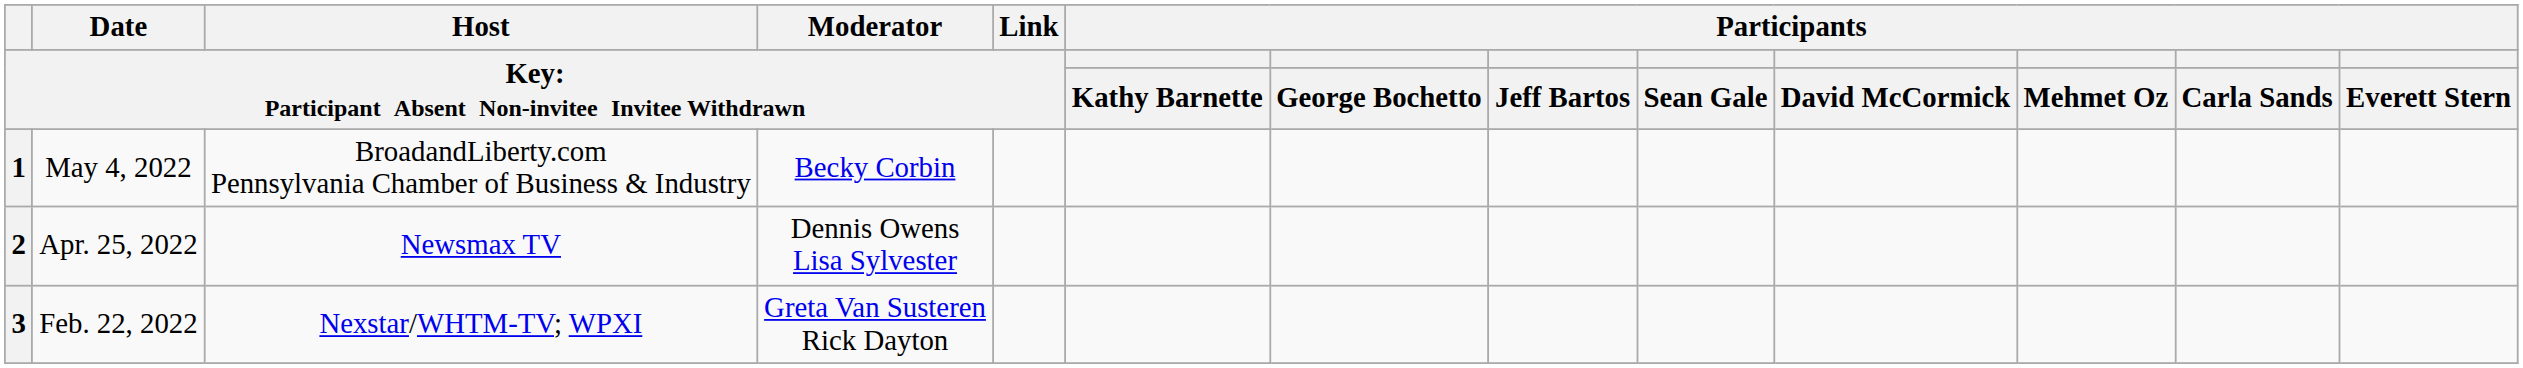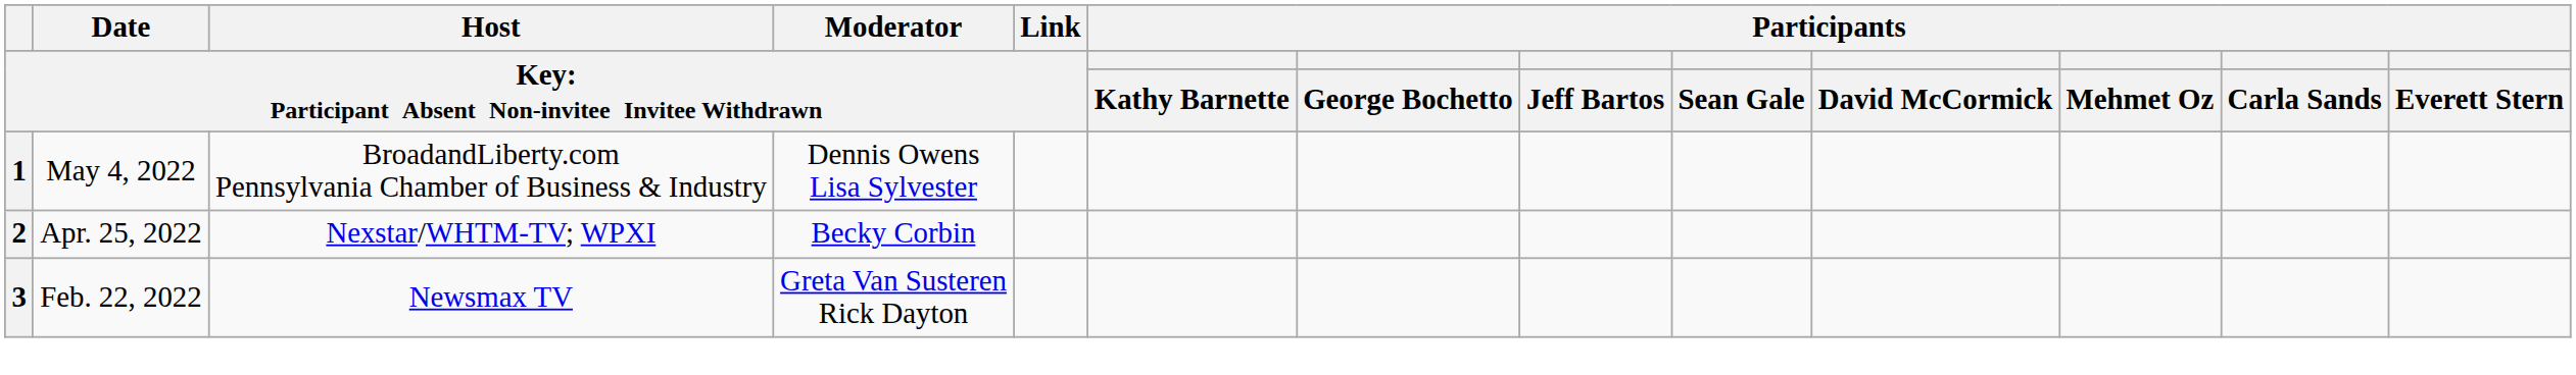1 | column 4: Becky Corbin -> Dennis Owens Lisa Sylvester
2 | column 3: Newsmax TV -> Nexstar/WHTM-TV; WPXI
2 | column 4: Dennis Owens Lisa Sylvester -> Becky Corbin
3 | column 3: Nexstar/WHTM-TV; WPXI -> Newsmax TV
